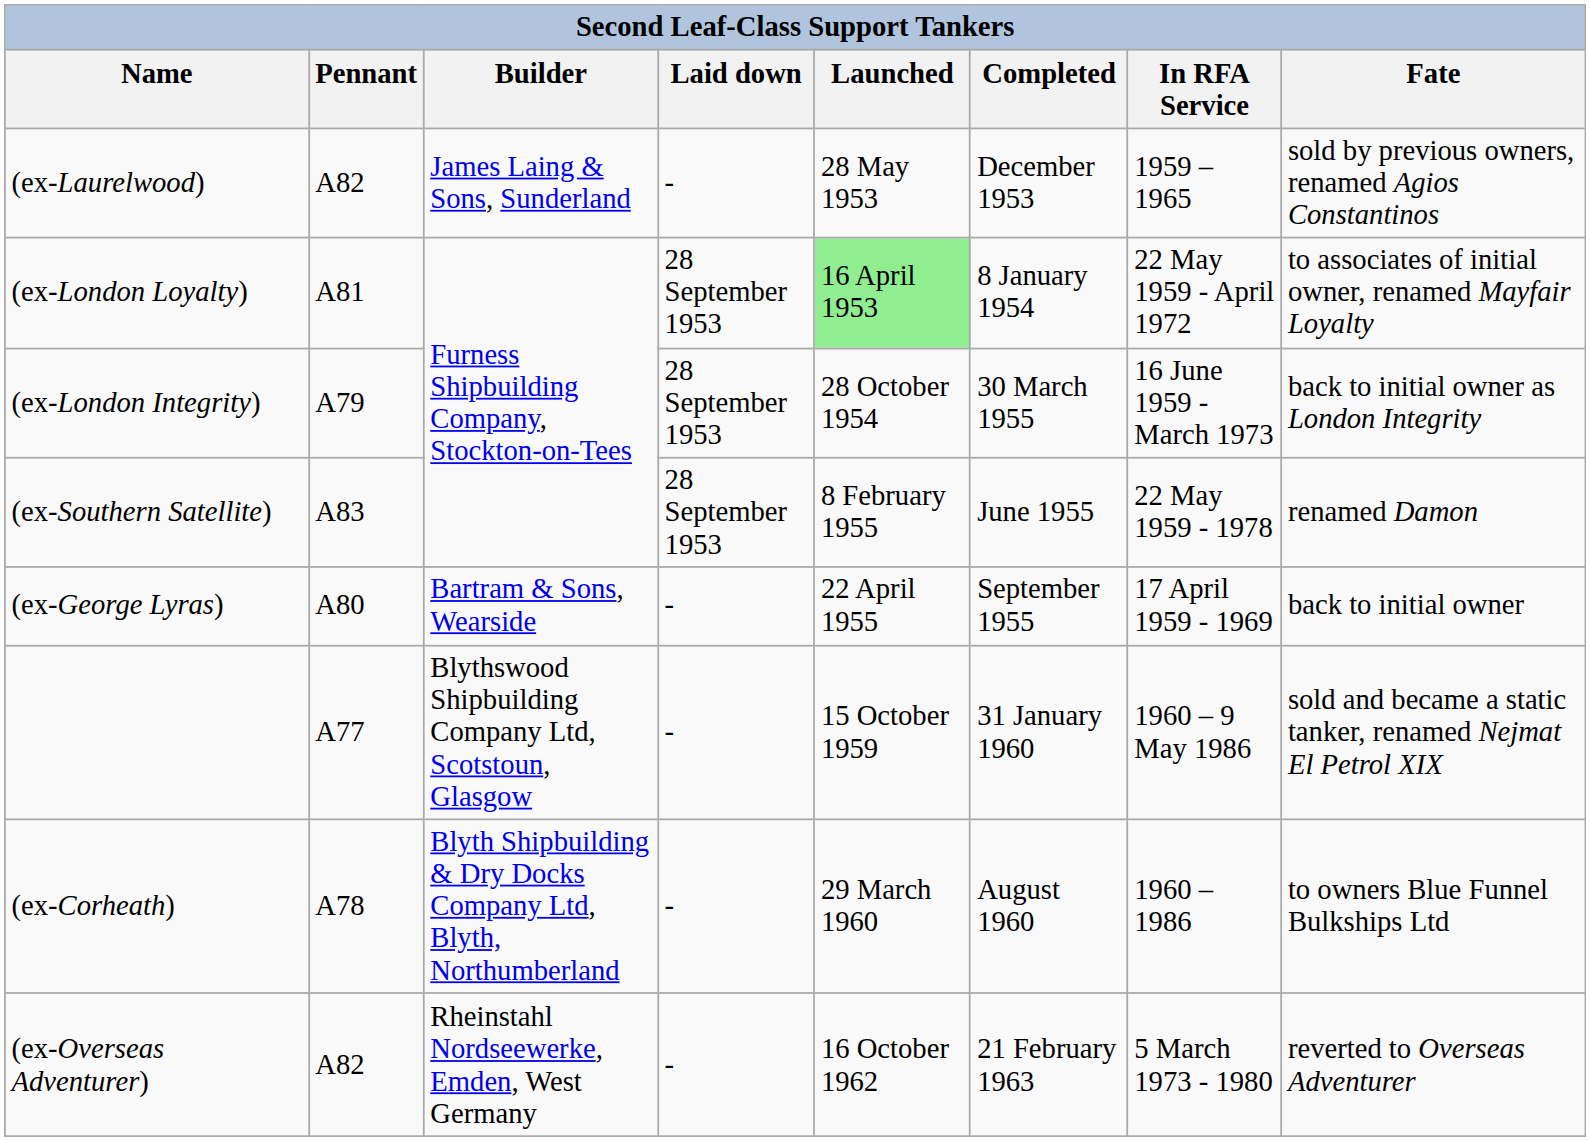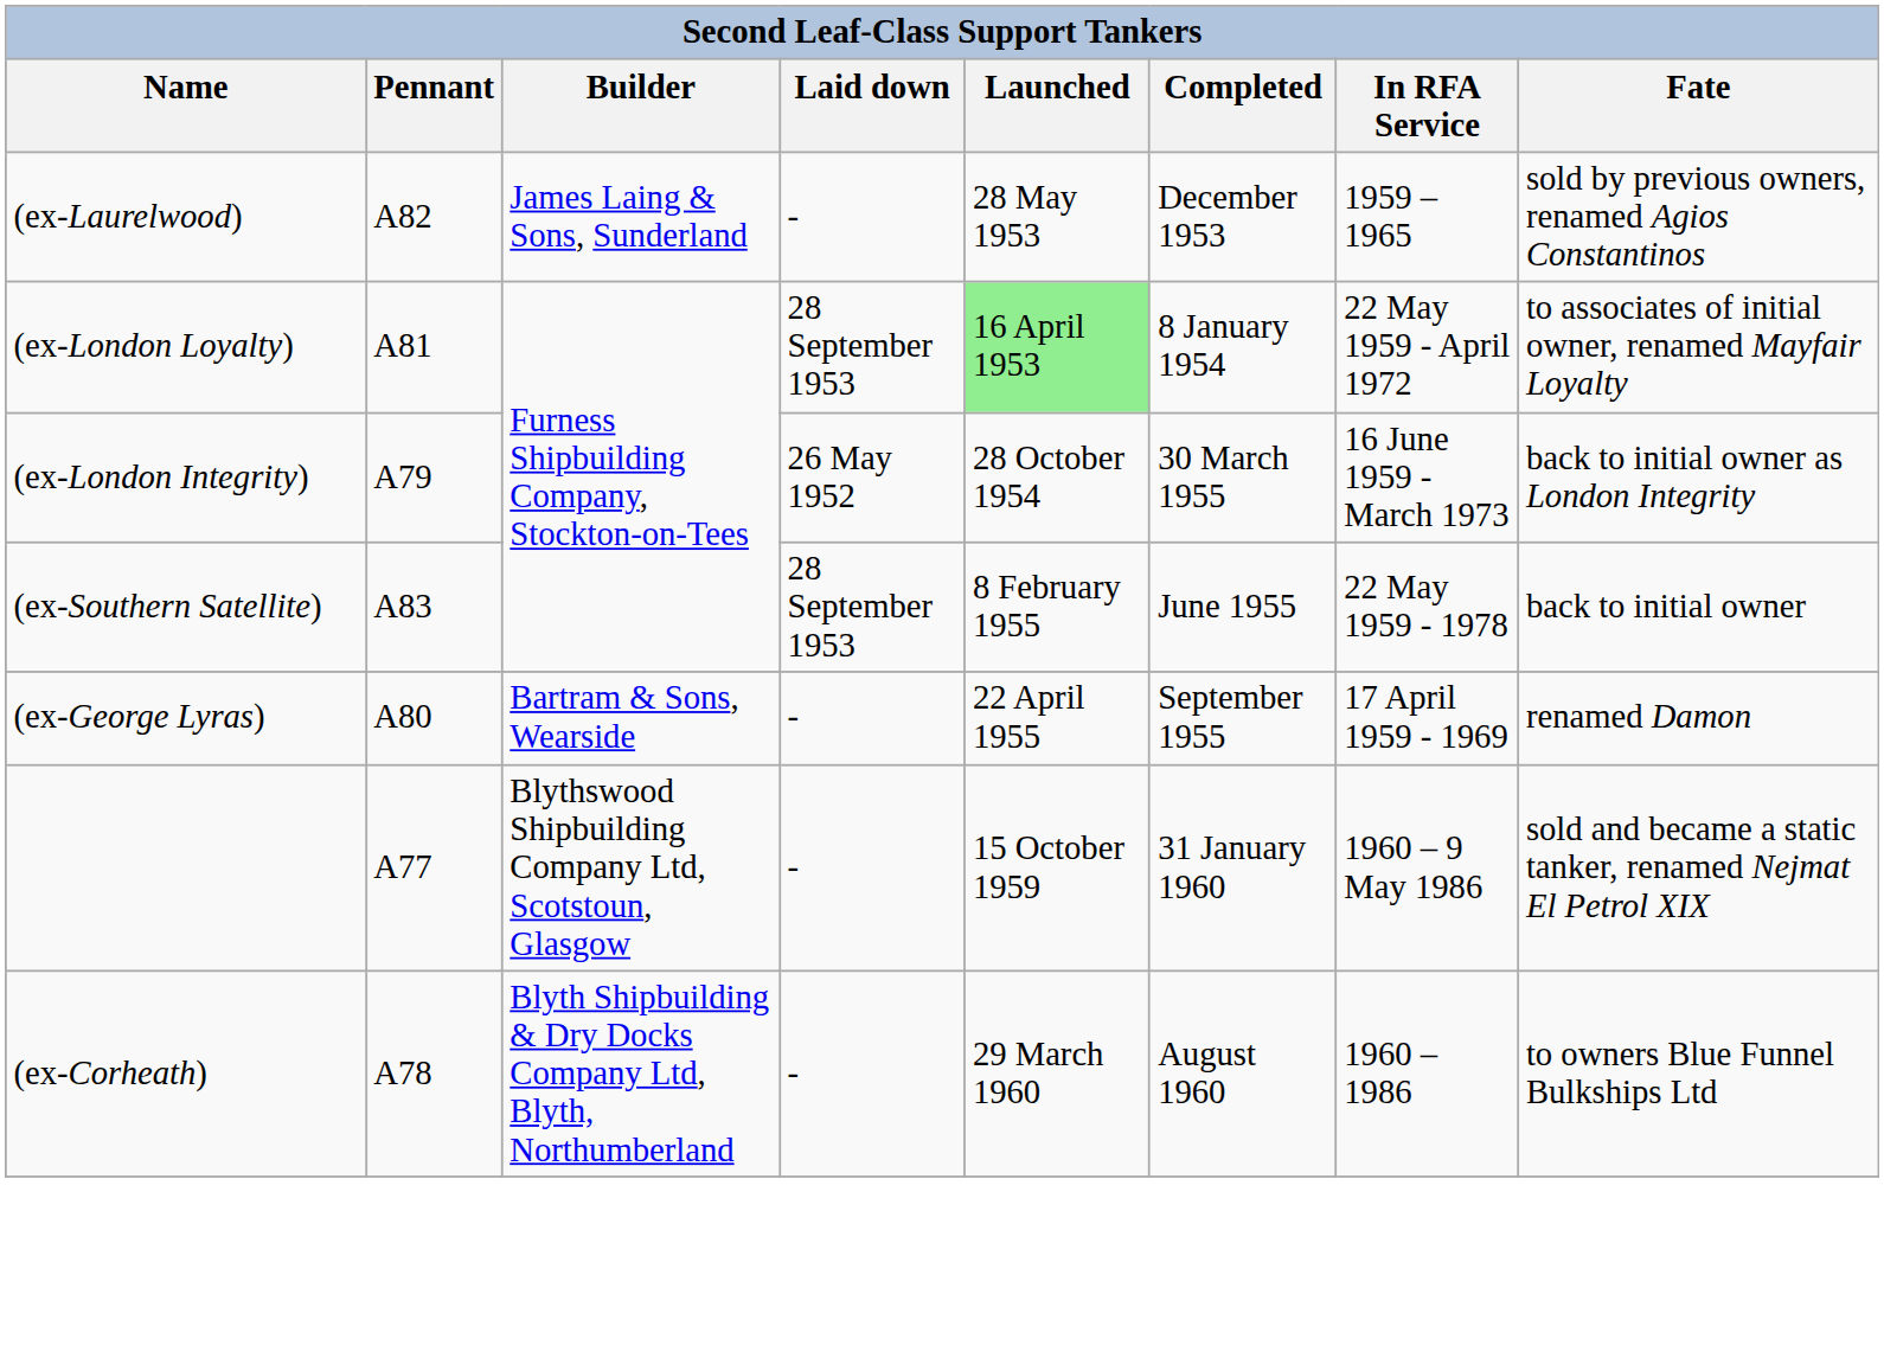(ex-London Integrity) | Laid down: 28 September 1953 -> 26 May 1952
(ex-Southern Satellite) | Fate: renamed Damon -> back to initial owner
(ex-George Lyras) | Fate: back to initial owner -> renamed Damon
- row: (ex-Overseas Adventurer) | A82 | Rheinstahl Nordseewerke, Emden, West Germany | - | 16 October 1962 | 21 February 1963 | 5 March 1973 - 1980 | reverted to Overseas Adventurer
